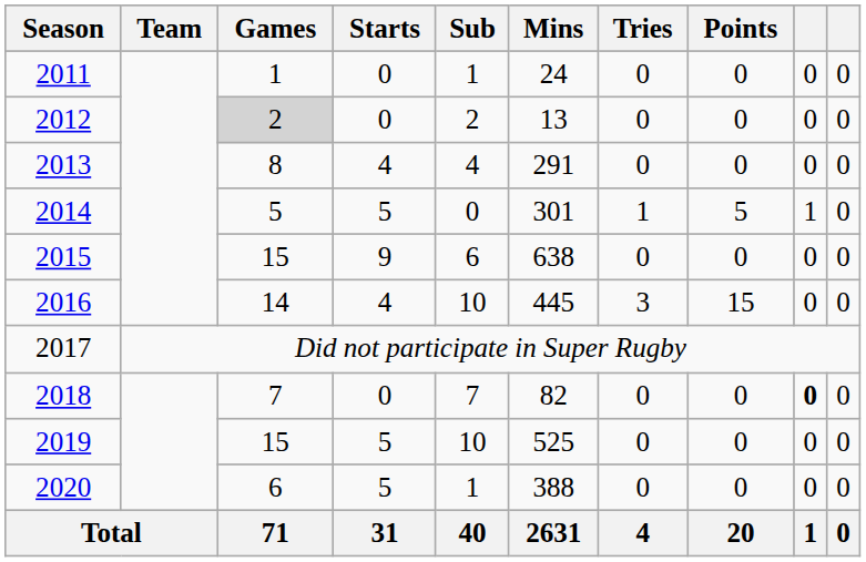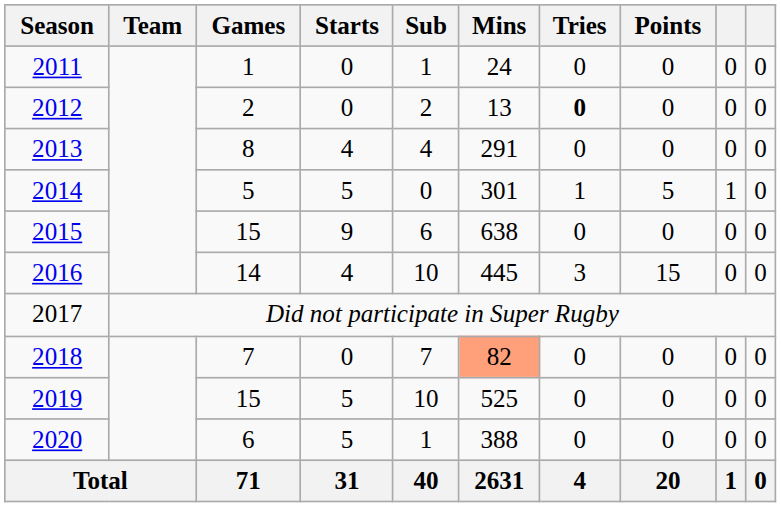2012 | Games: lightgrey background -> no background
2012 | Tries: normal -> bold
2018 | Mins: no background -> lightsalmon background
2018 | column 9: bold -> normal
